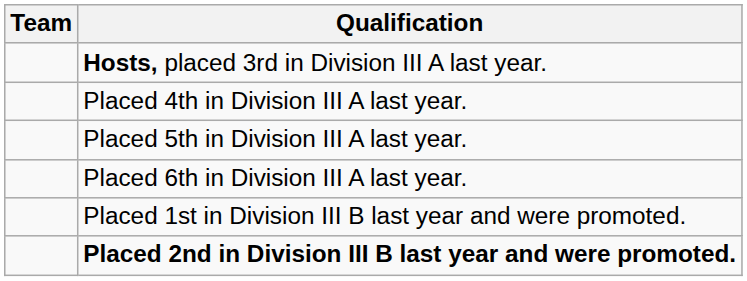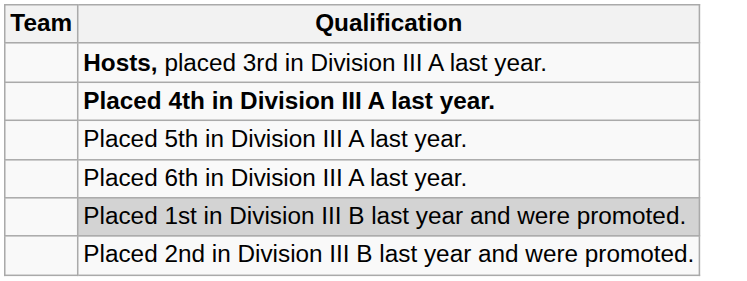Placed 4th in Division III A last year. | Qualification: normal -> bold
Placed 1st in Division III B last year and were promoted. | Qualification: no background -> lightgrey background
Placed 2nd in Division III B last year and were promoted. | Qualification: bold -> normal
